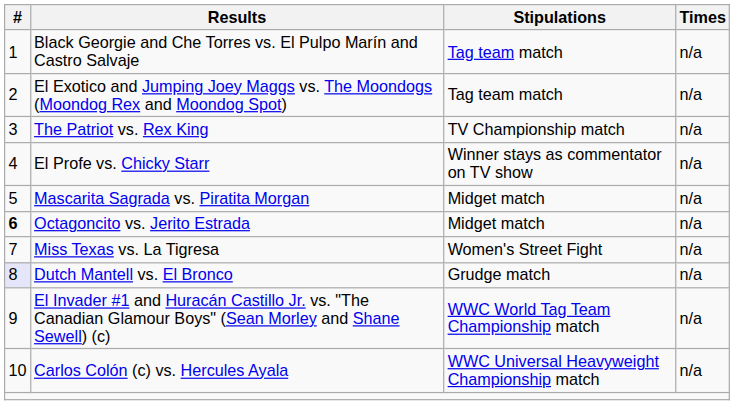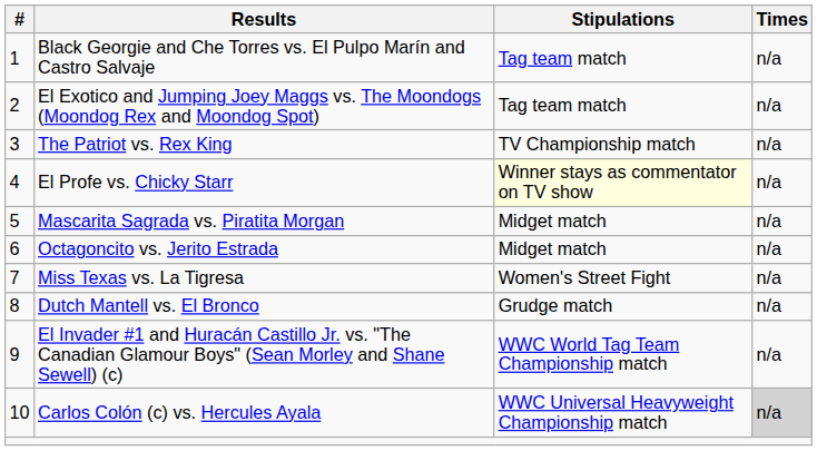El Profe vs. Chicky Starr | Stipulations: no background -> lightyellow background
Octagoncito vs. Jerito Estrada | #: bold -> normal
Dutch Mantell vs. El Bronco | #: lavender background -> no background
Carlos Colón (c) vs. Hercules Ayala | Times: no background -> lightgrey background
